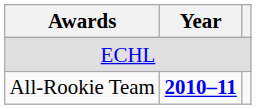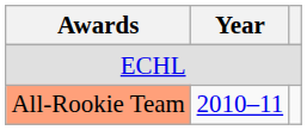All-Rookie Team | Awards: no background -> lightsalmon background
All-Rookie Team | Year: bold -> normal
